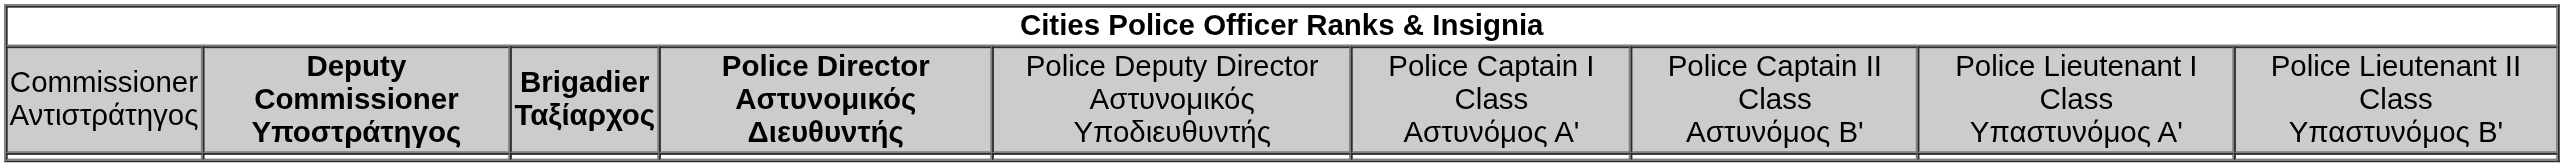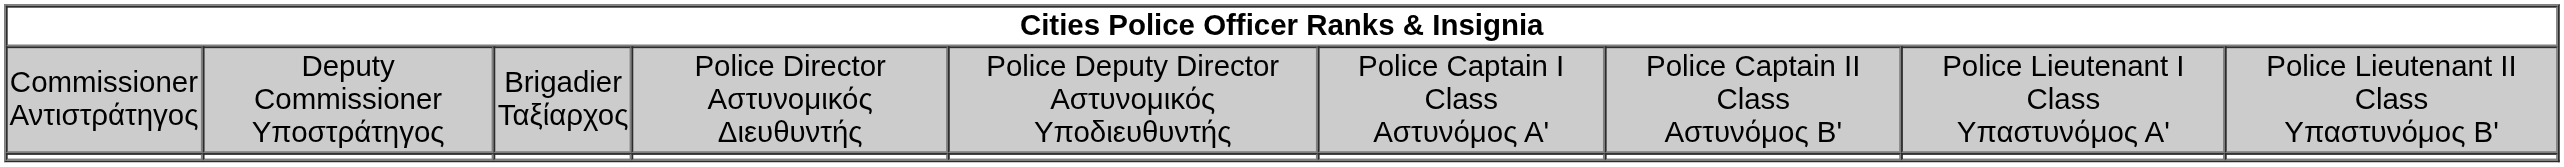Commissioner Αντιστράτηγος | column 2: bold -> normal
Commissioner Αντιστράτηγος | column 3: bold -> normal
Commissioner Αντιστράτηγος | column 4: bold -> normal
